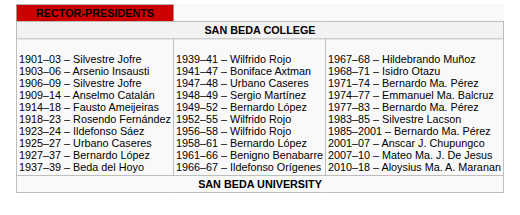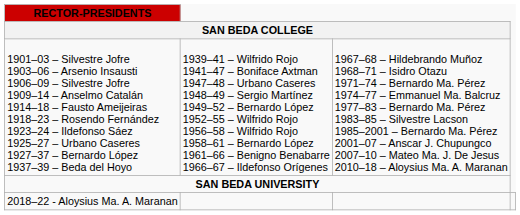+ row: 2018–22 - Aloysius Ma. A. Maranan
